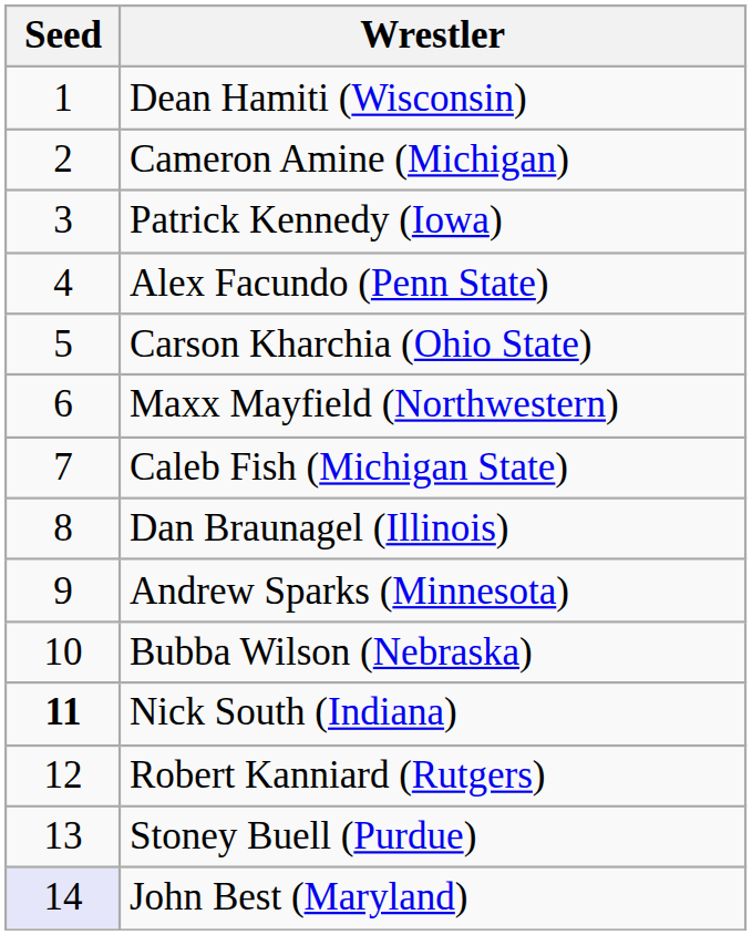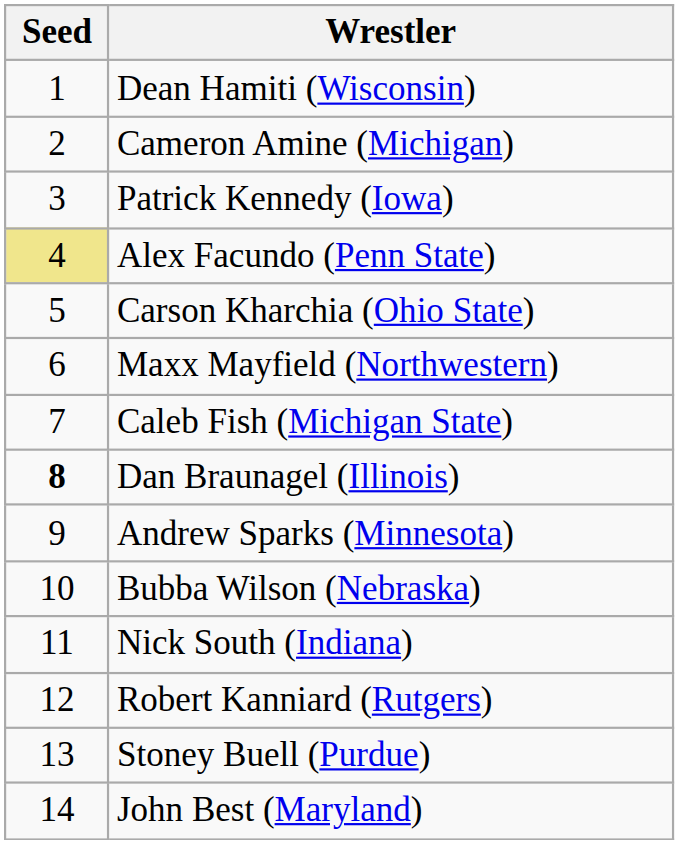Alex Facundo (Penn State) | Seed: no background -> khaki background
Dan Braunagel (Illinois) | Seed: normal -> bold
Nick South (Indiana) | Seed: bold -> normal
John Best (Maryland) | Seed: lavender background -> no background
